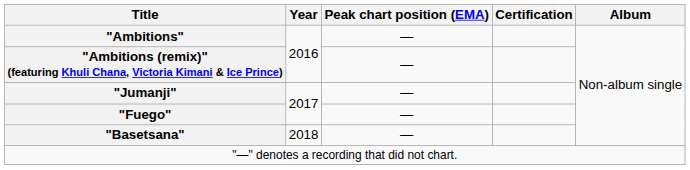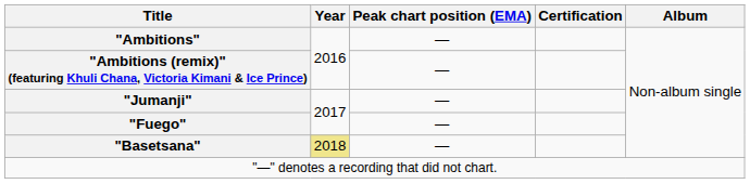"Basetsana" | Year: no background -> khaki background
